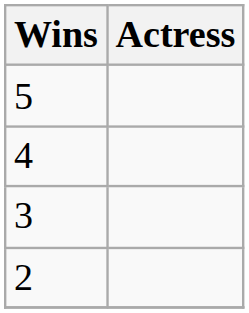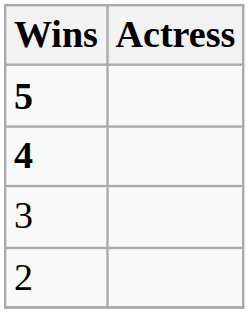5 | Wins: normal -> bold
4 | Wins: normal -> bold
